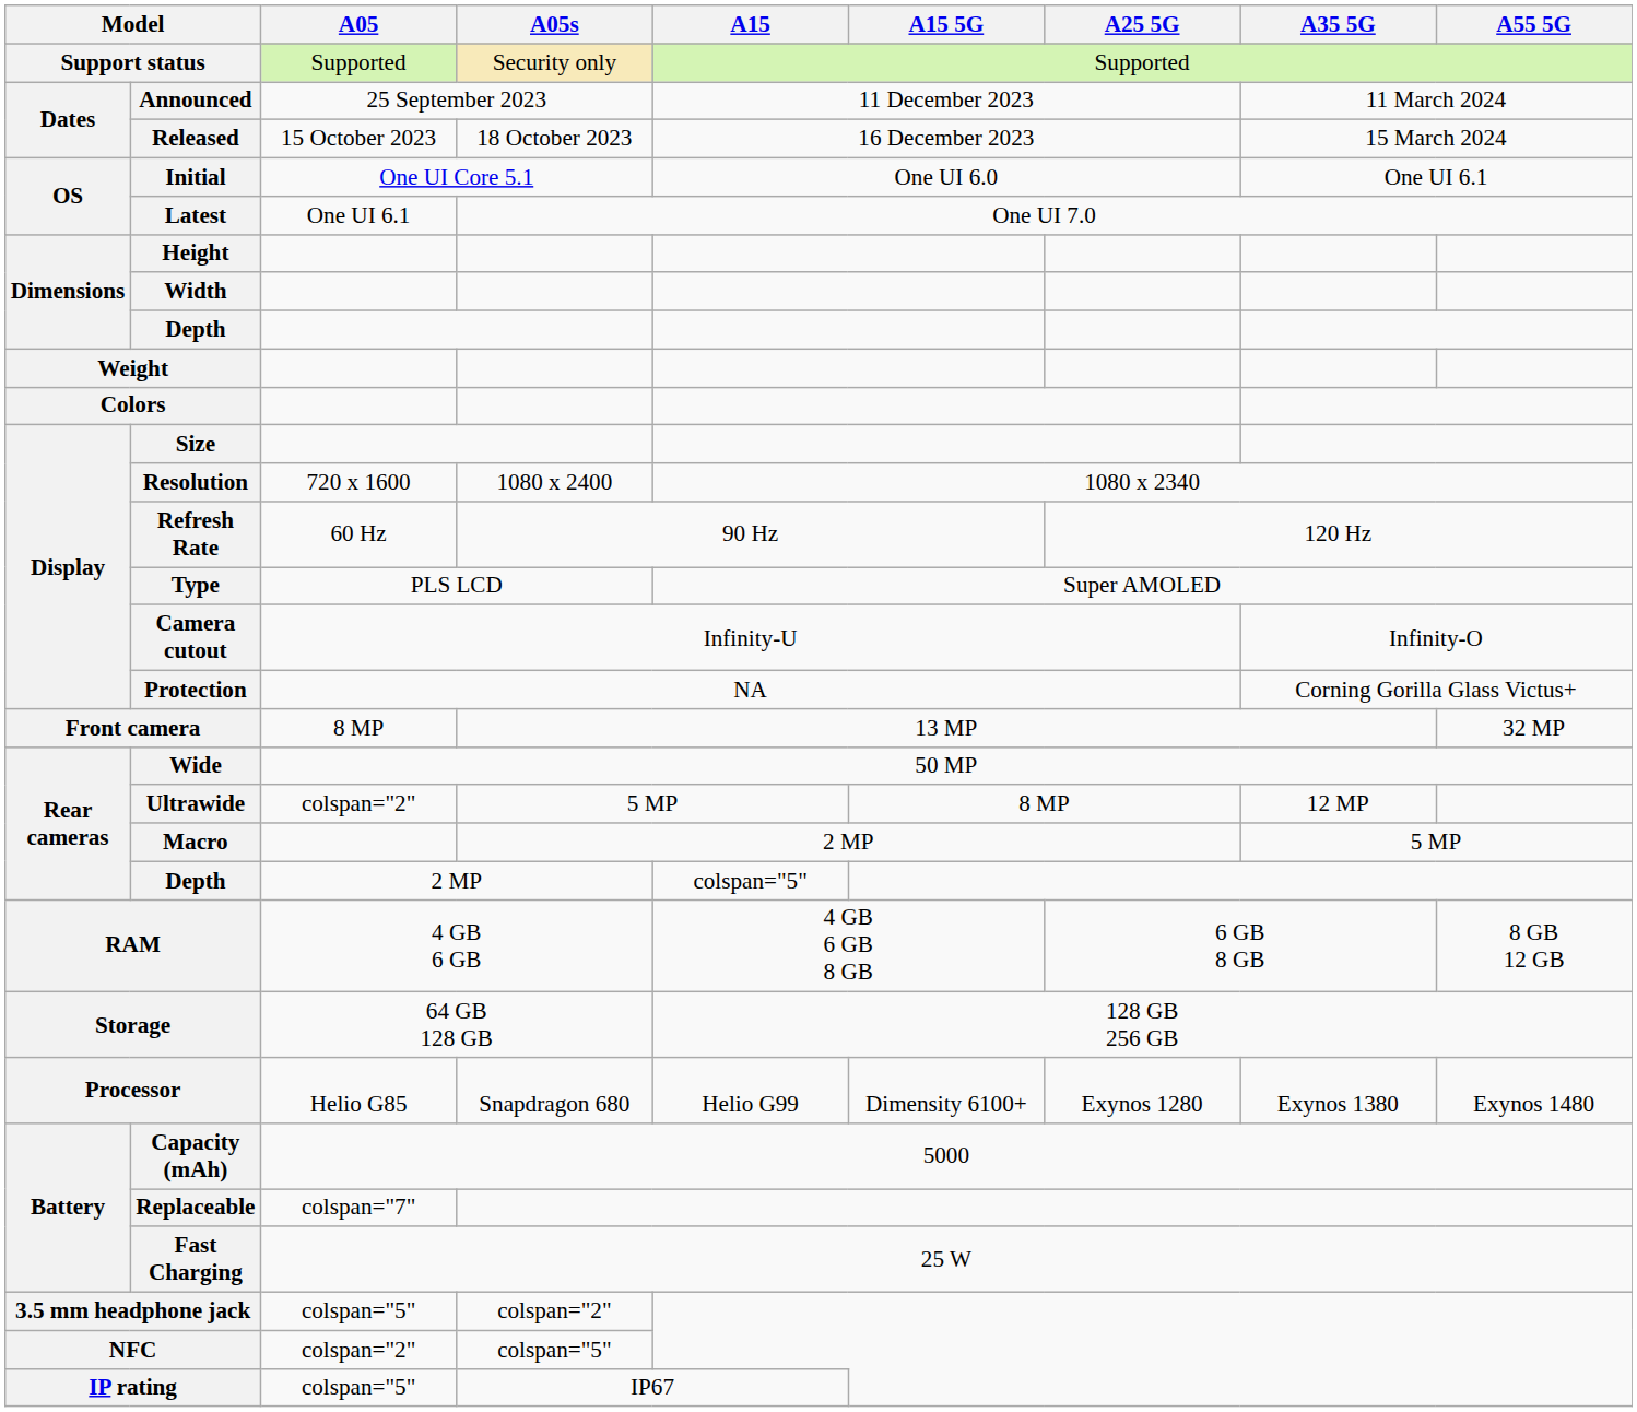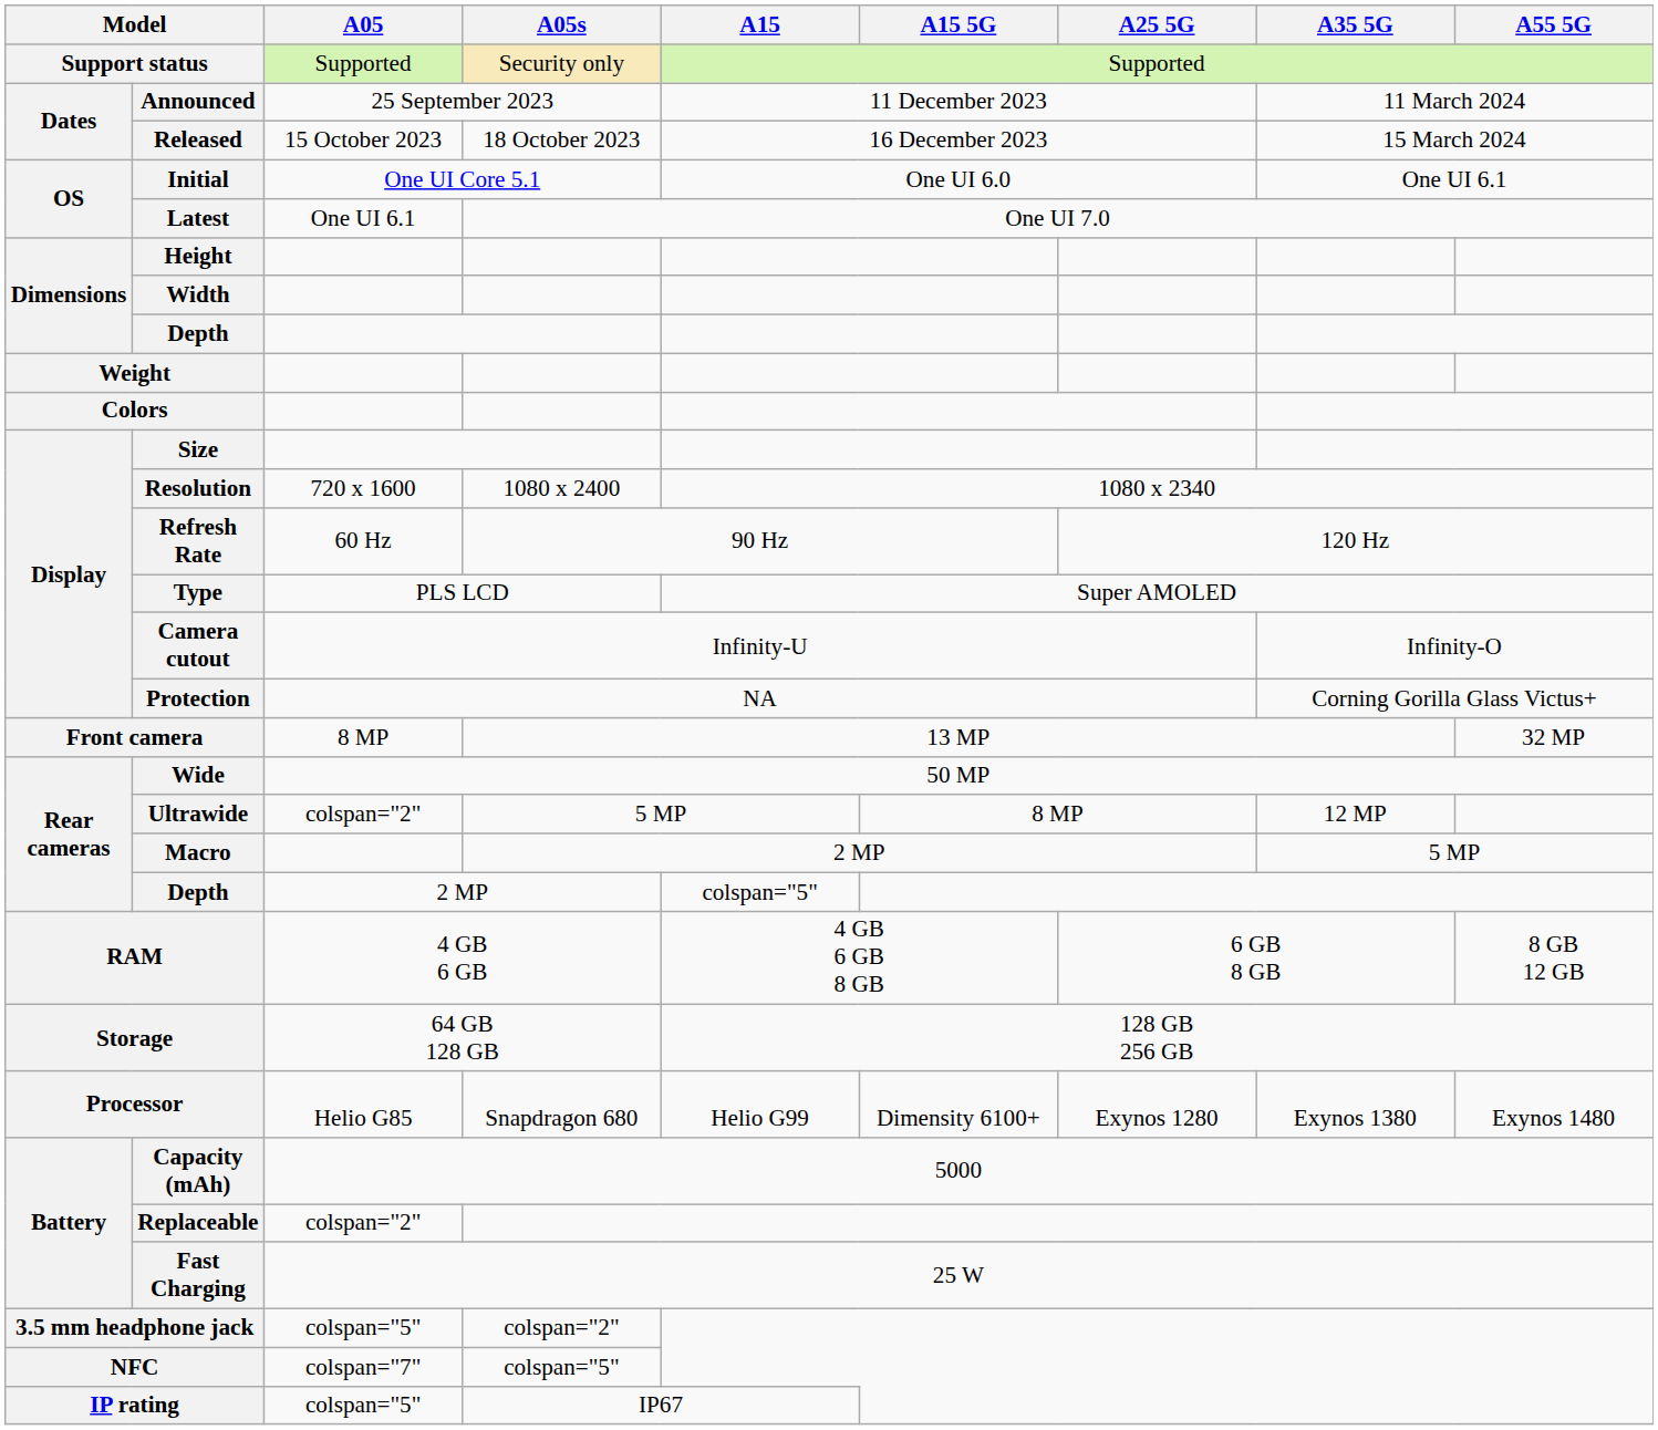Replaceable | A05: colspan="7" -> colspan="2"
NFC | A05: colspan="2" -> colspan="7"
